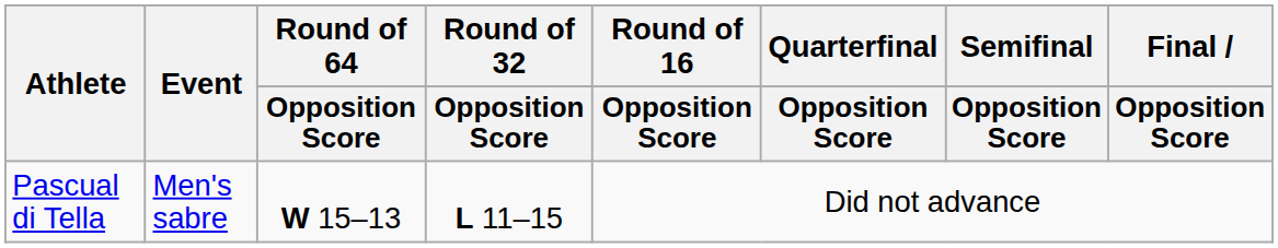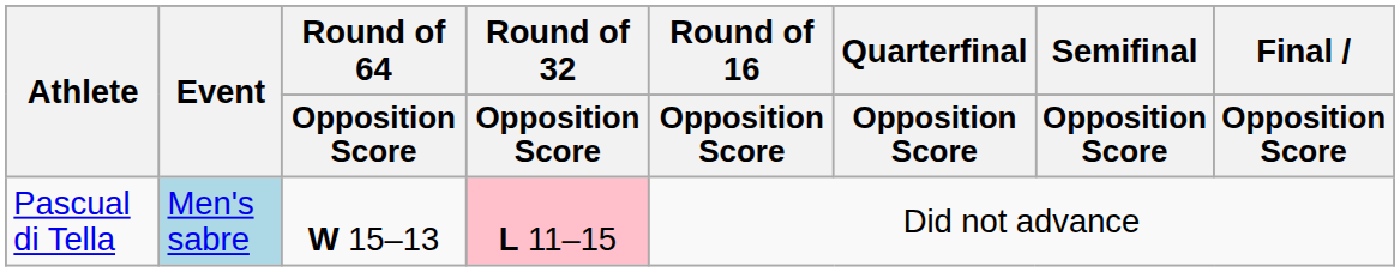Pascual di Tella | Event: no background -> lightblue background
Pascual di Tella | Round of 32 / Opposition Score: no background -> pink background
